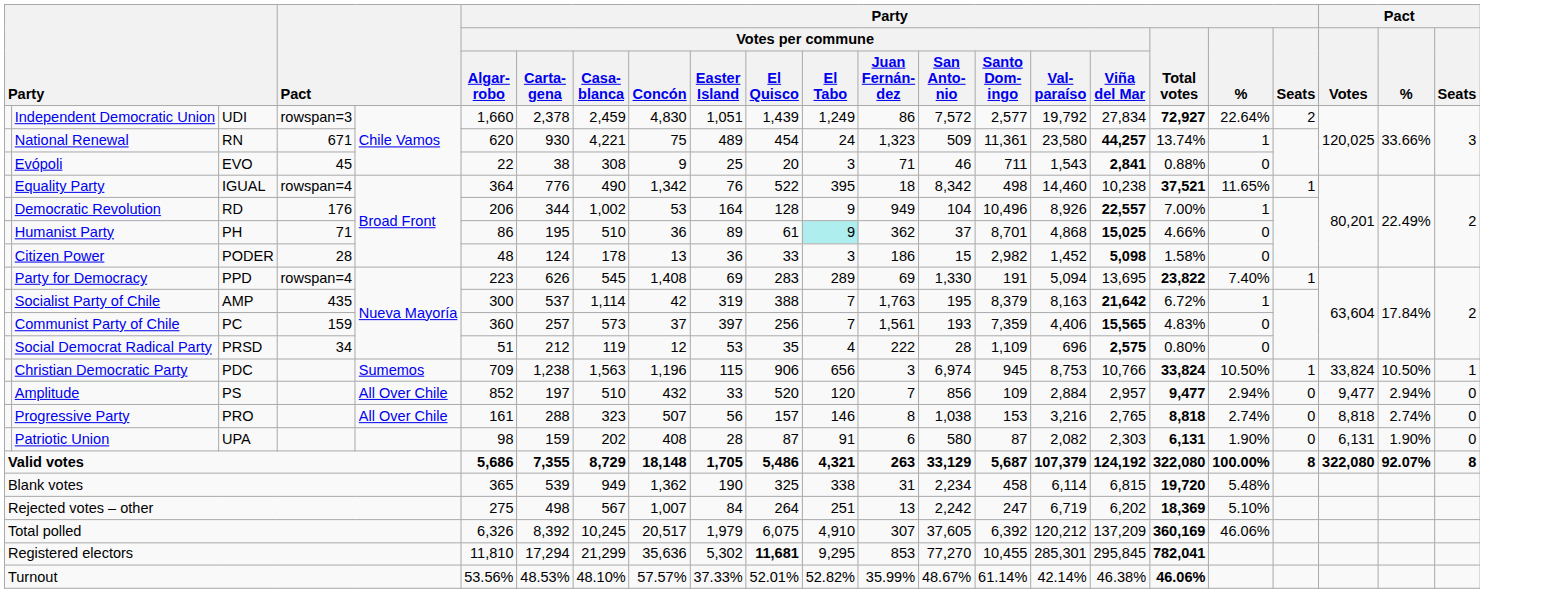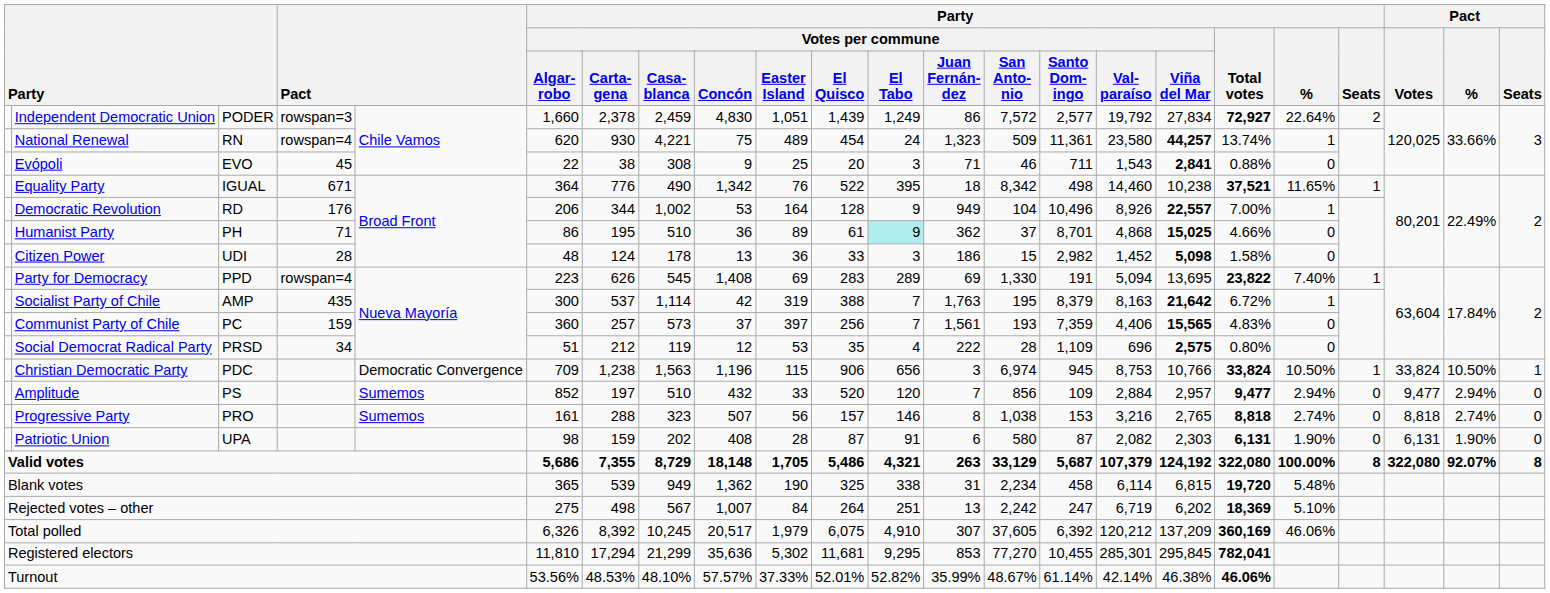Independent Democratic Union | column 3: UDI -> PODER
National Renewal | column 4: 671 -> rowspan=4
Equality Party | column 4: rowspan=4 -> 671
Citizen Power | column 3: PODER -> UDI
Christian Democratic Party | column 5: Sumemos -> Democratic Convergence
Amplitude | column 5: All Over Chile -> Sumemos
Progressive Party | column 5: All Over Chile -> Sumemos
Registered electors | Party / Votes per commune / El Quisco: bold -> normal
